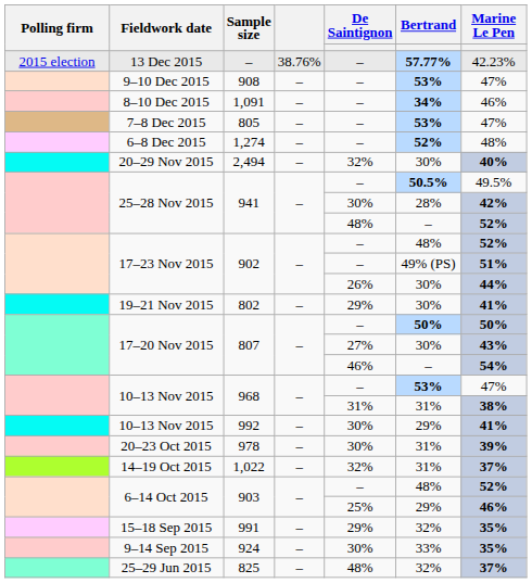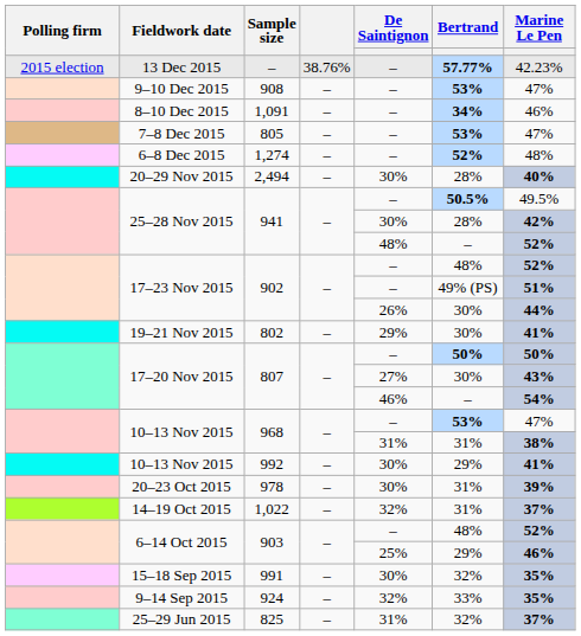2,494 | De Saintignon: 32% -> 30%
2,494 | Bertrand: 30% -> 28%
991 | De Saintignon: 29% -> 30%
924 | De Saintignon: 30% -> 32%
825 | De Saintignon: 48% -> 31%
